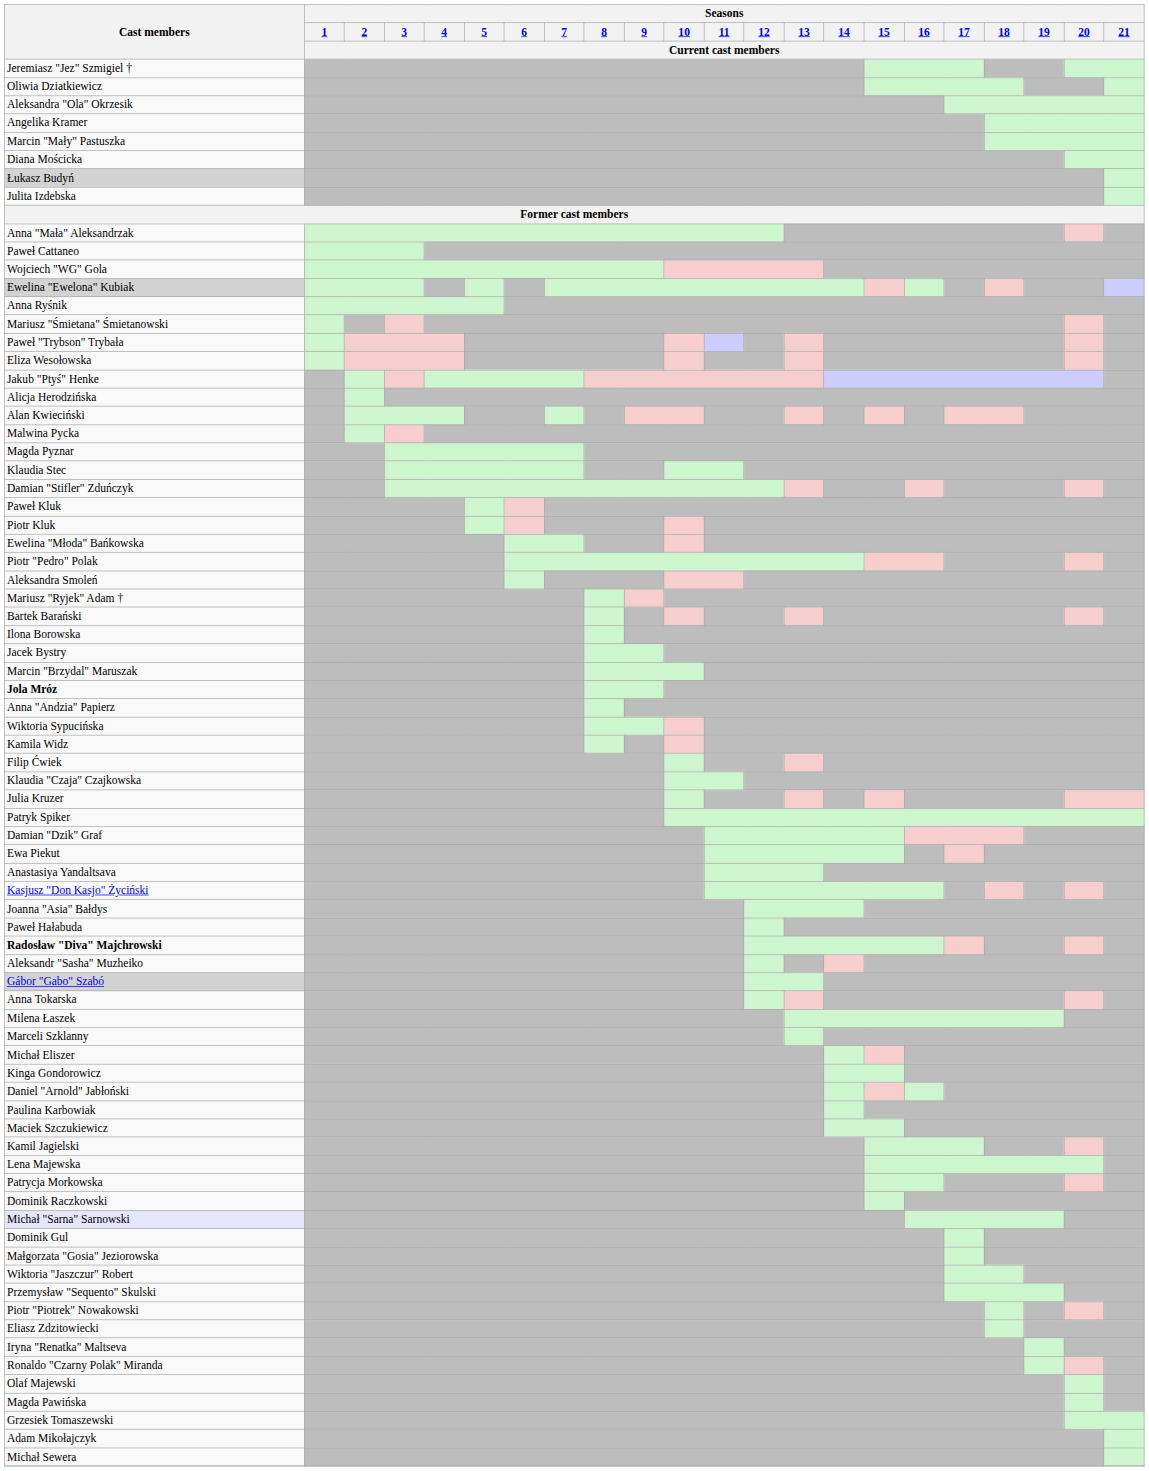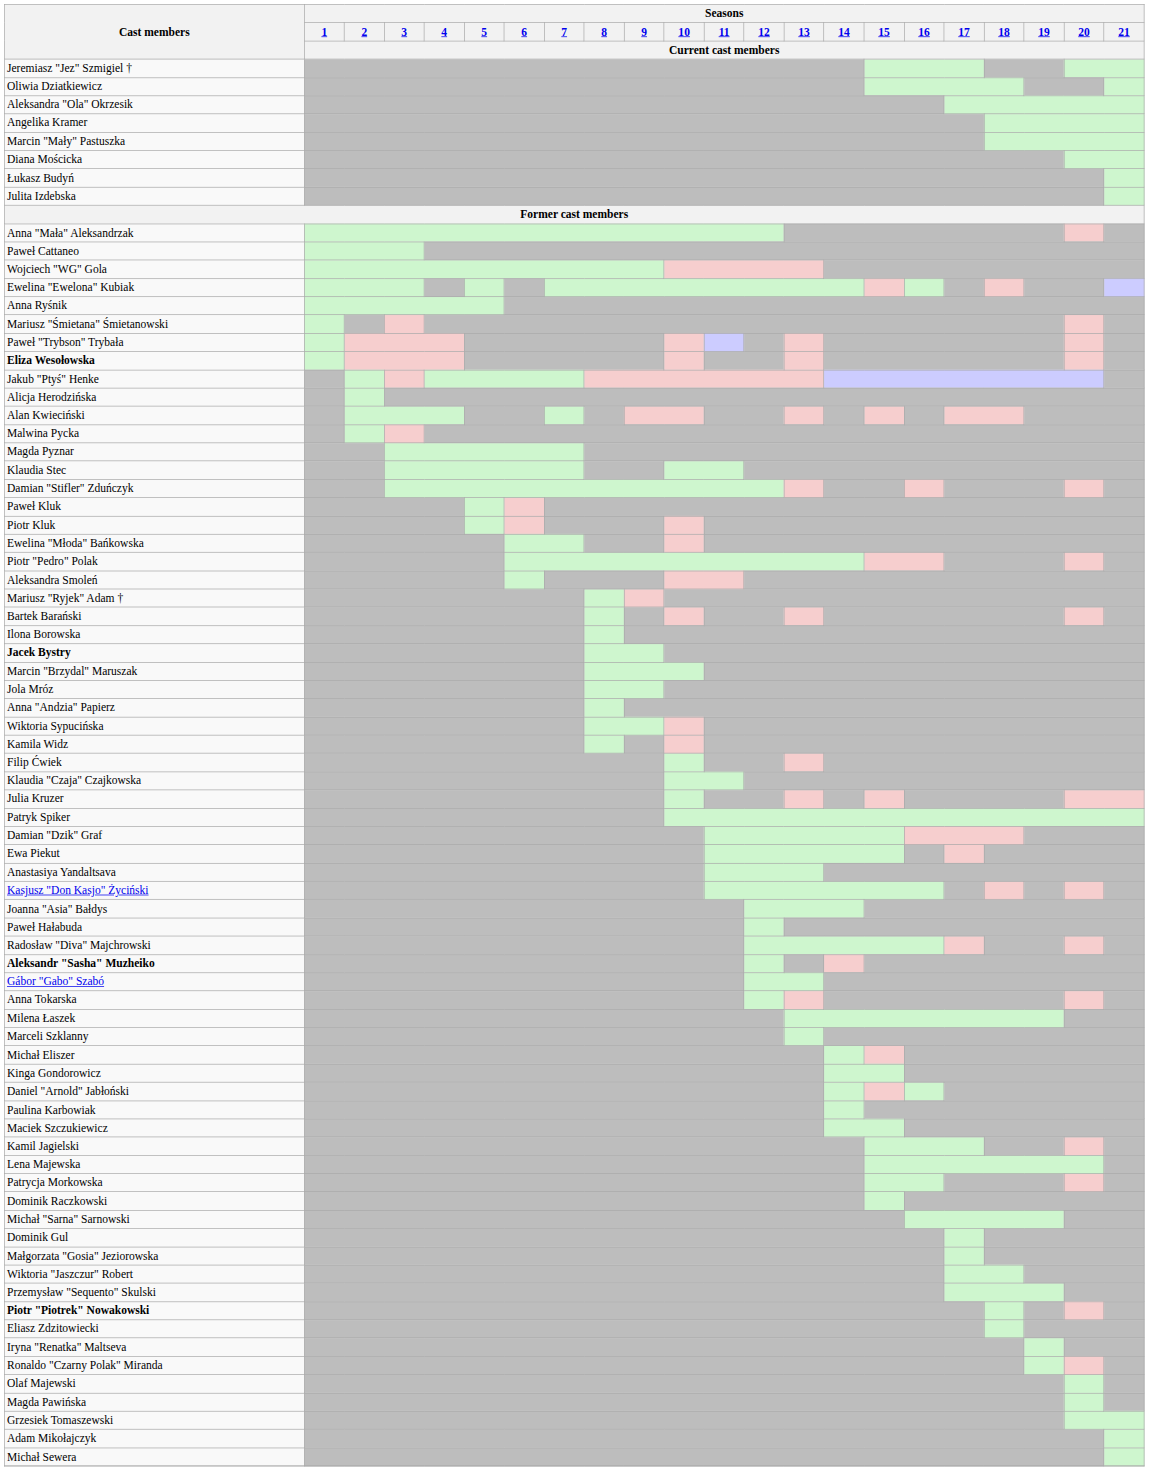Łukasz Budyń | Cast members: lightgrey background -> no background
Ewelina "Ewelona" Kubiak | Cast members: lightgrey background -> no background
Eliza Wesołowska | Cast members: normal -> bold
Jacek Bystry | Cast members: normal -> bold
Jola Mróz | Cast members: bold -> normal
Radosław "Diva" Majchrowski | Cast members: bold -> normal
Aleksandr "Sasha" Muzheiko | Cast members: normal -> bold
Gábor "Gabo" Szabó | Cast members: lightgrey background -> no background
Michał "Sarna" Sarnowski | Cast members: lavender background -> no background
Piotr "Piotrek" Nowakowski | Cast members: normal -> bold
